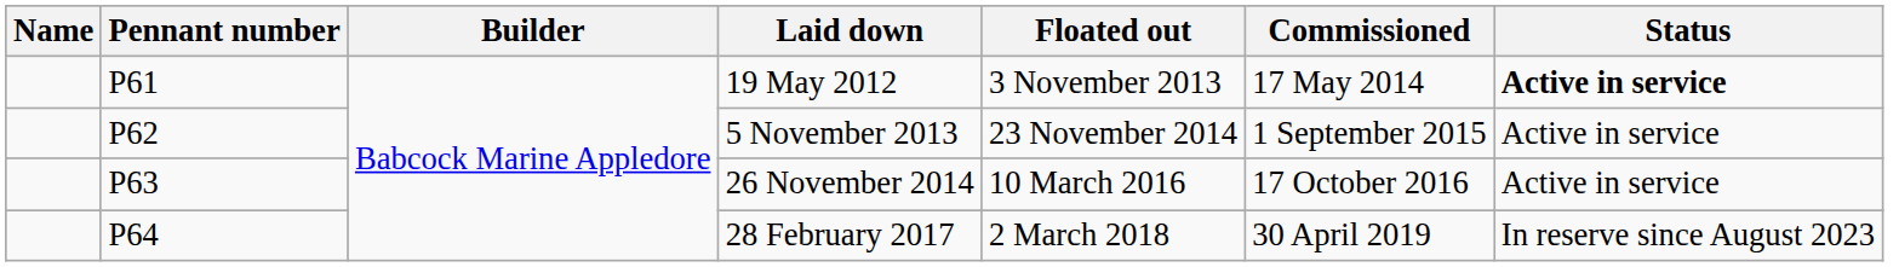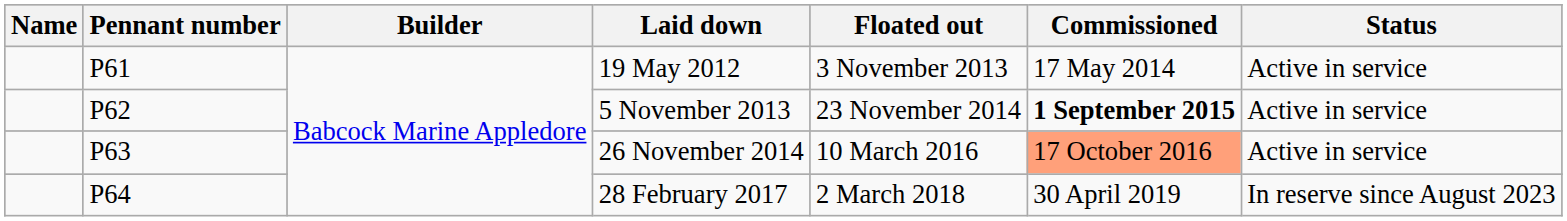19 May 2012 | Status: bold -> normal
5 November 2013 | Commissioned: normal -> bold
26 November 2014 | Commissioned: no background -> lightsalmon background
